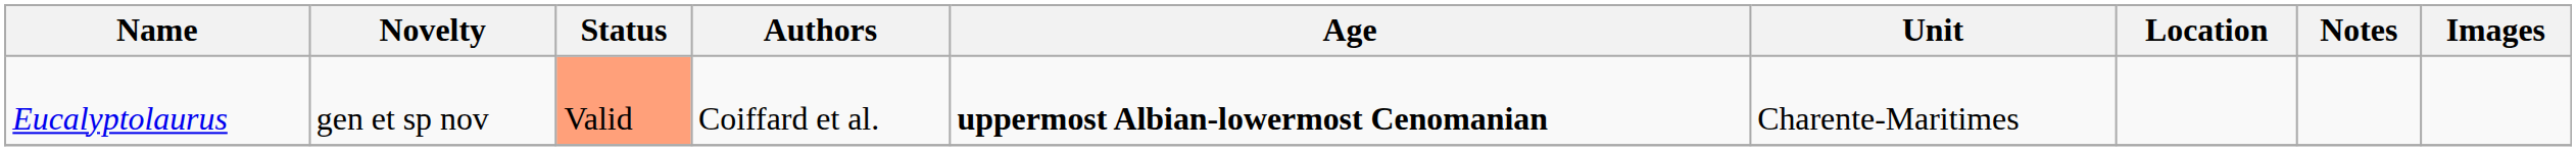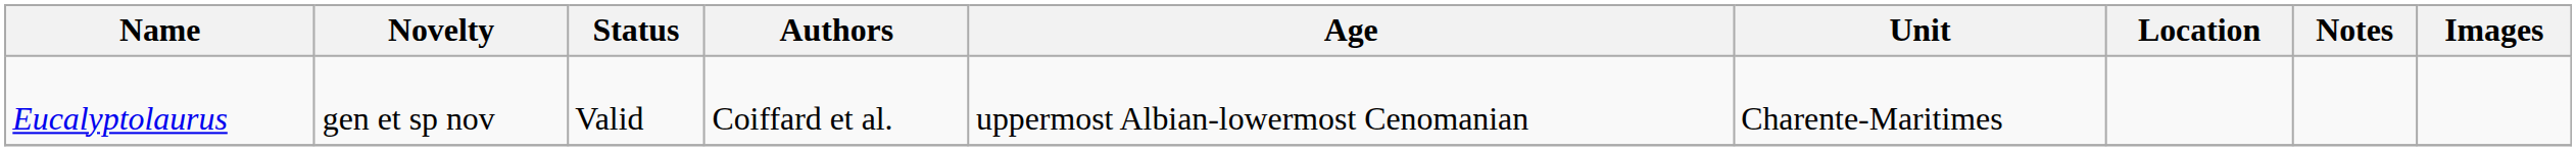Eucalyptolaurus | Status: lightsalmon background -> no background
Eucalyptolaurus | Age: bold -> normal
